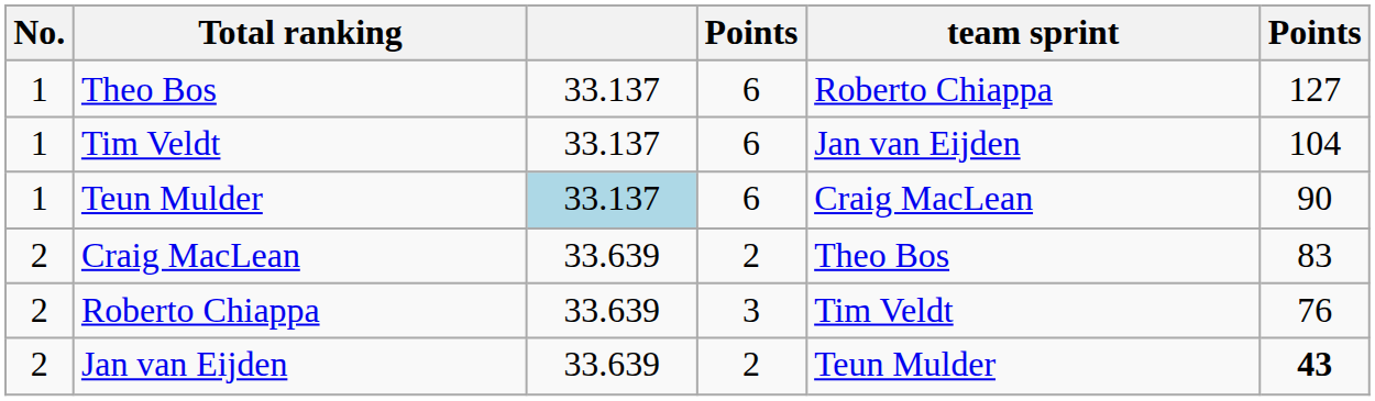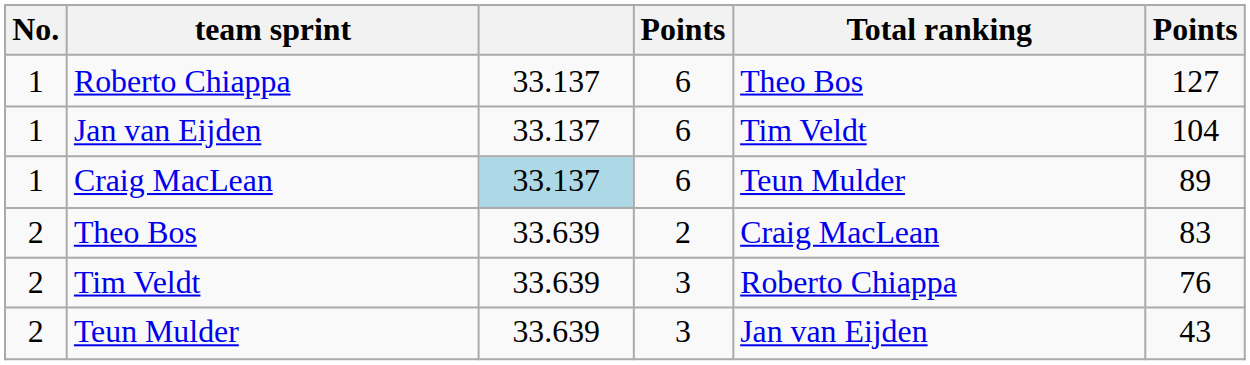columns swapped: team sprint <-> Total ranking
row 4 | column 6: 90 -> 89
row 7 | column 4: 2 -> 3
row 7 | column 6: bold -> normal
